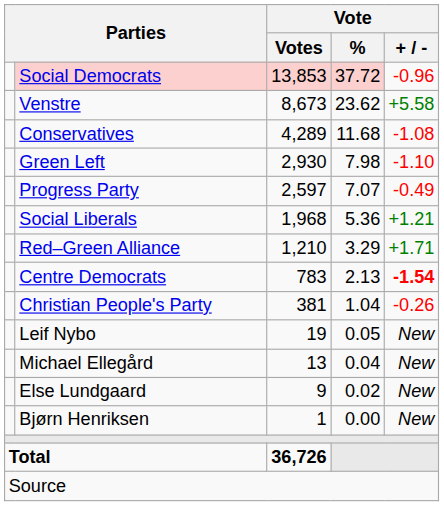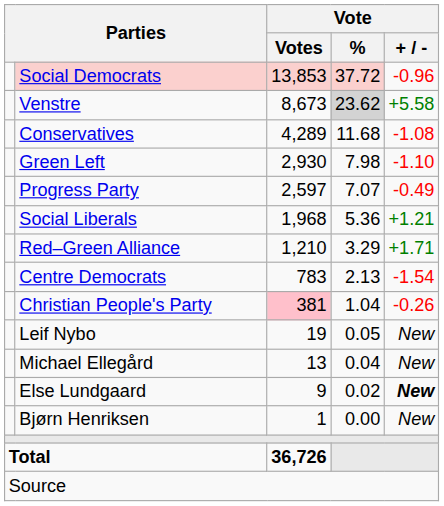Venstre | Vote / %: no background -> lightgrey background
Centre Democrats | Vote / + / -: bold -> normal
Christian People's Party | Vote / Votes: no background -> pink background
Else Lundgaard | Vote / + / -: normal -> bold
